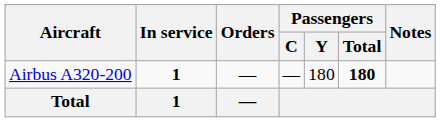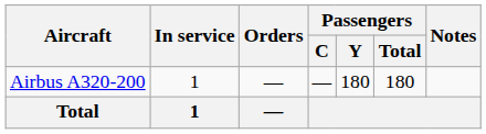Airbus A320-200 | In service: bold -> normal
Airbus A320-200 | Passengers / Total: bold -> normal
